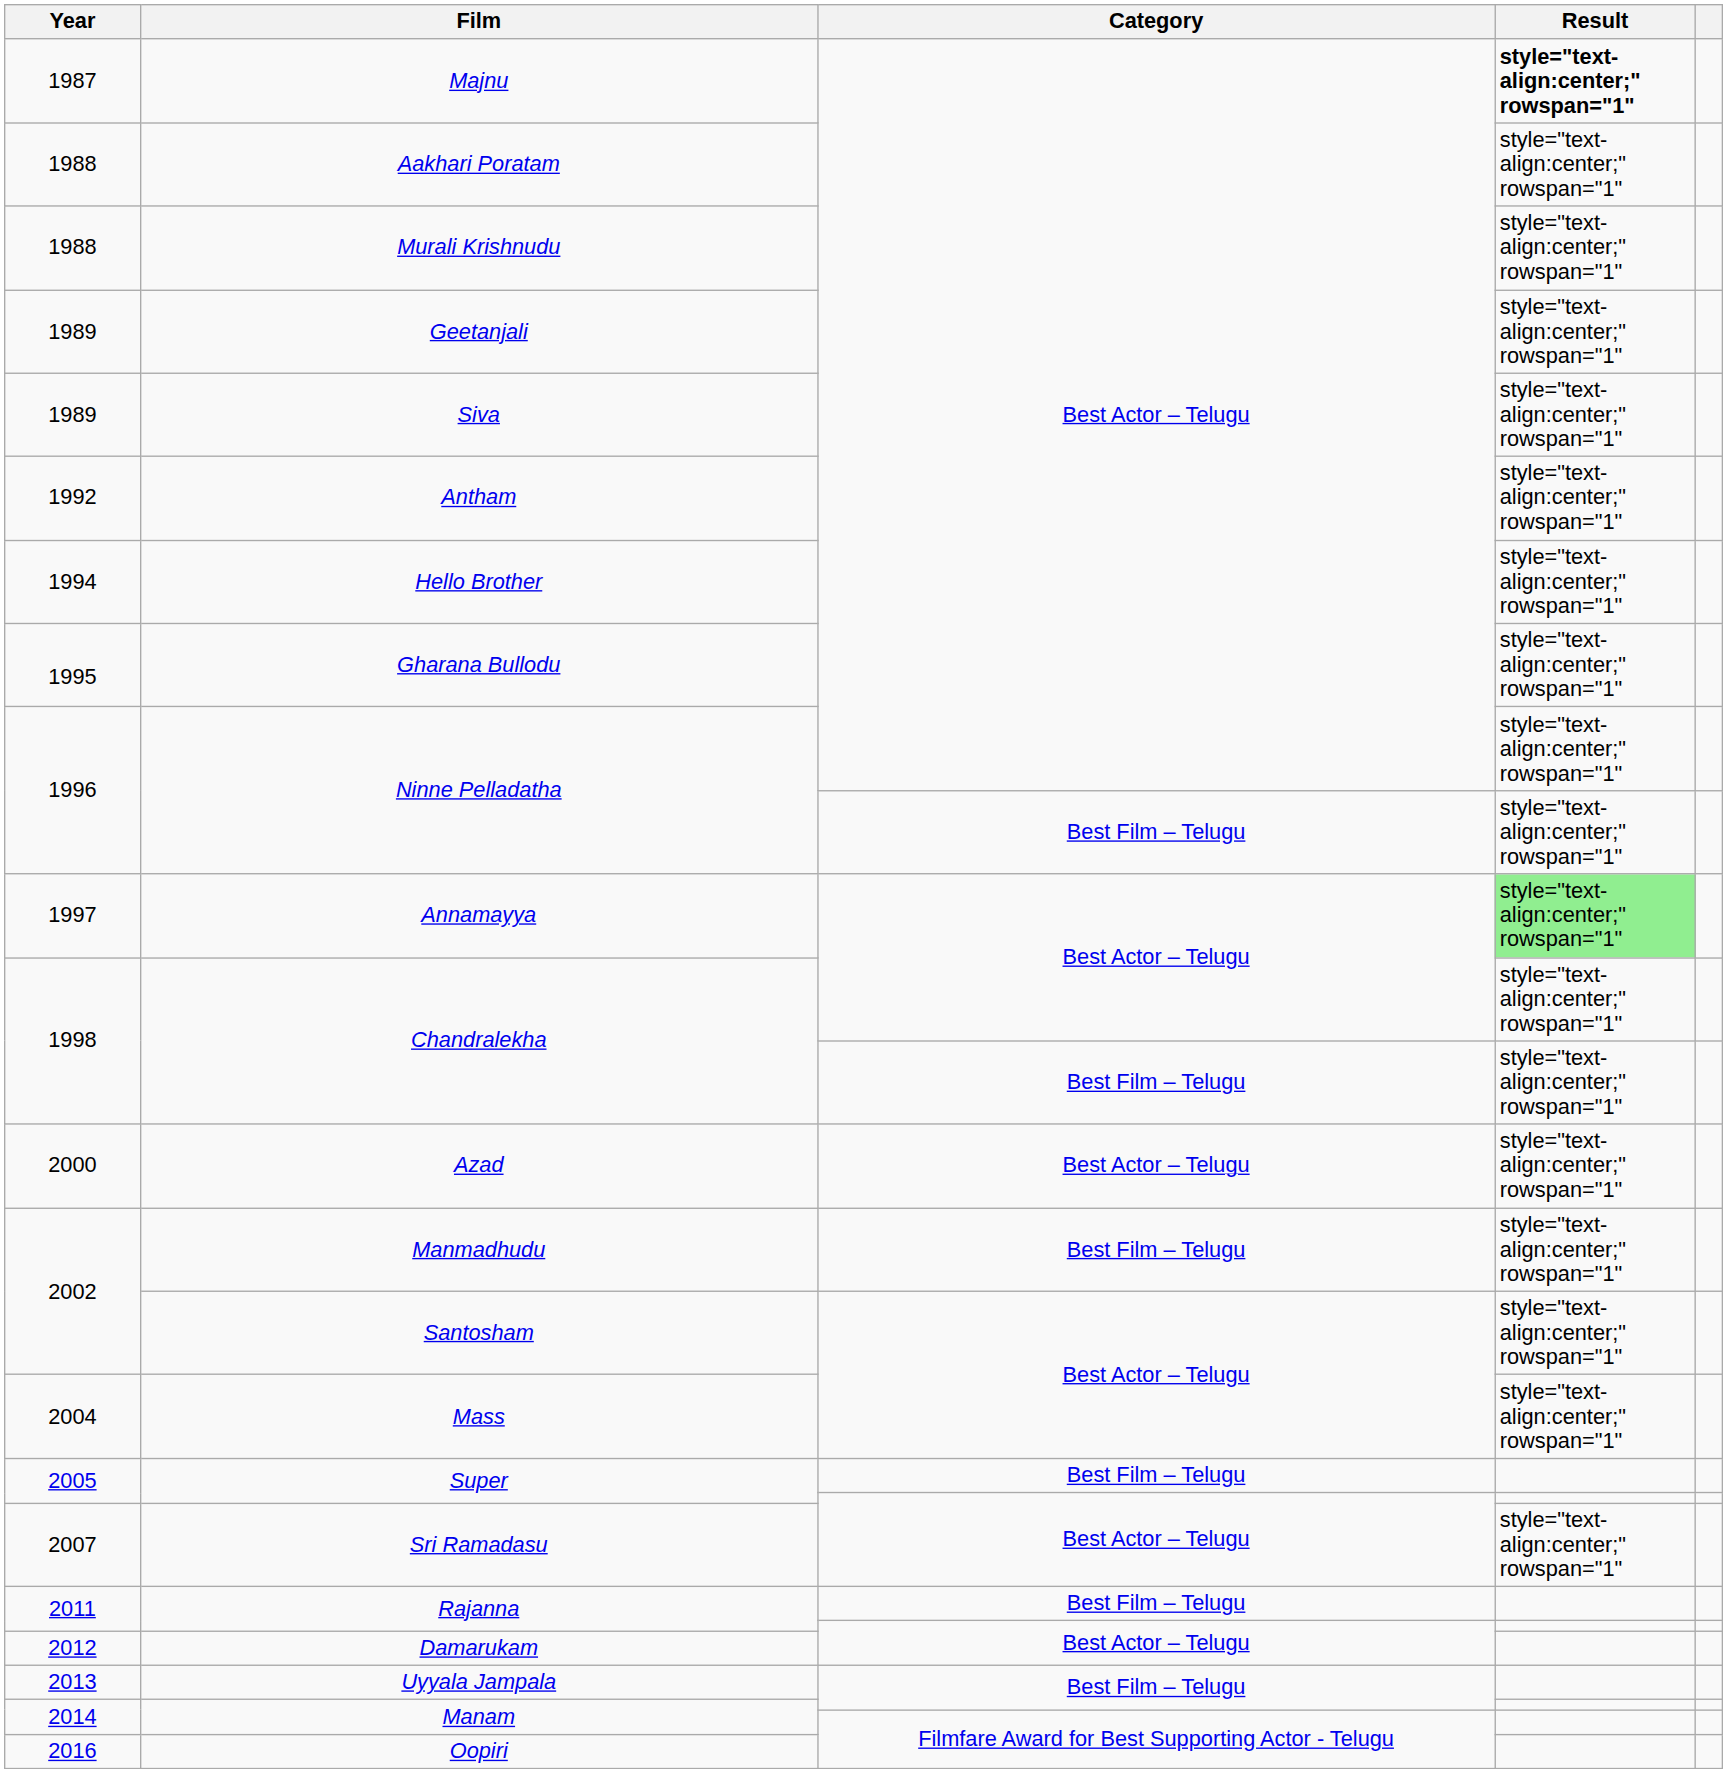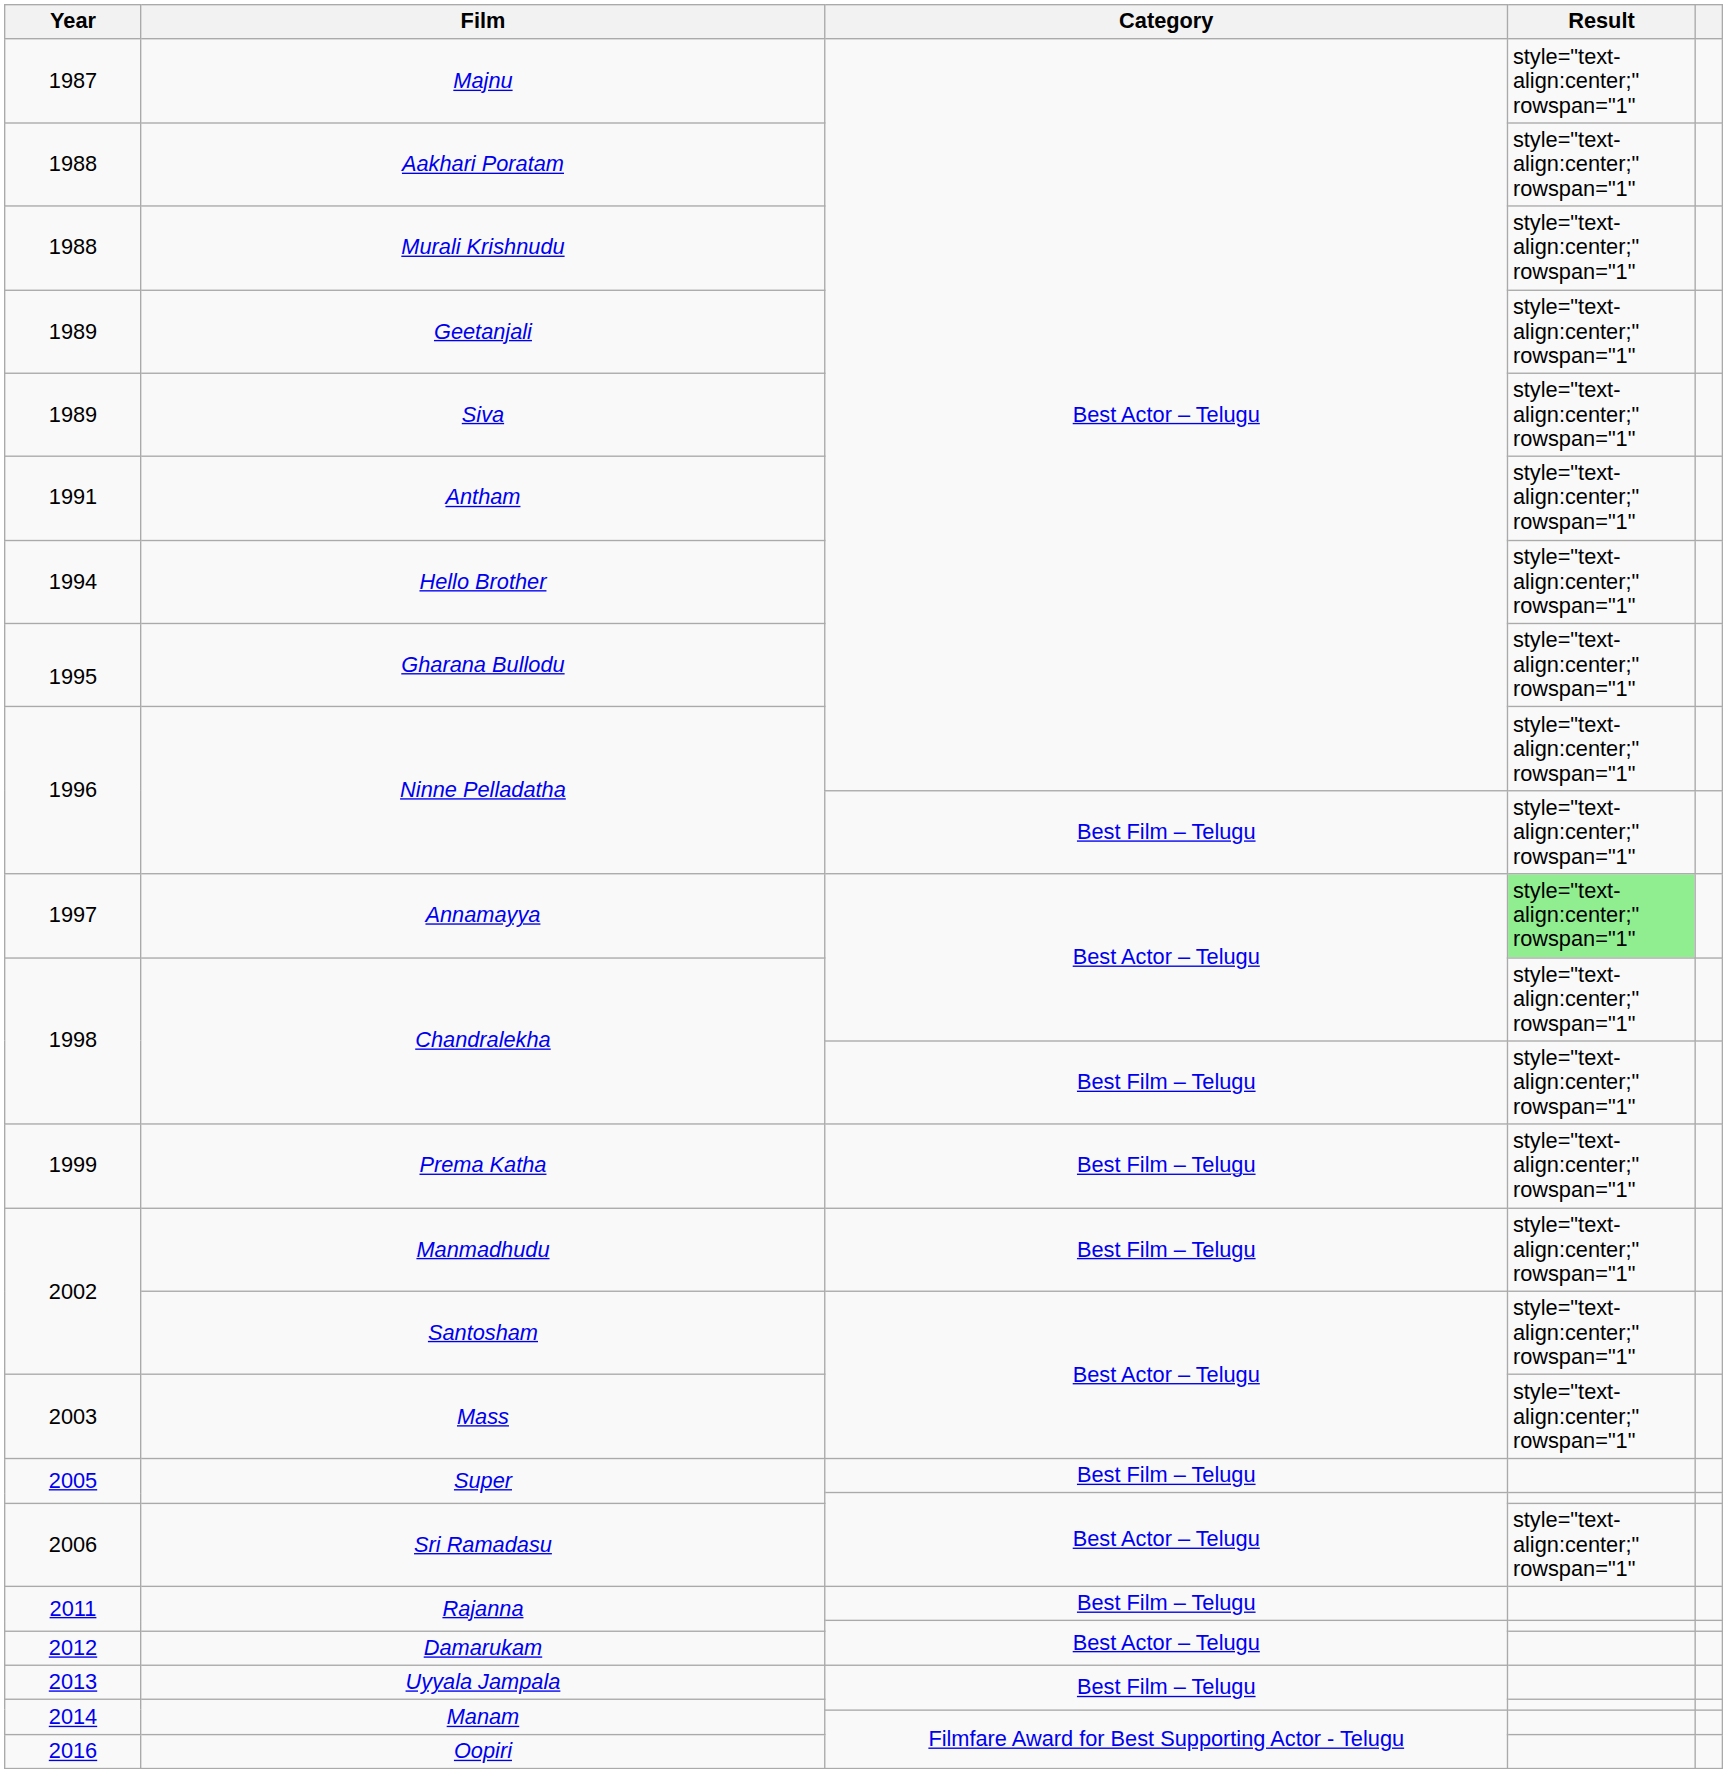Majnu | Result: bold -> normal
Antham | Year: 1992 -> 1991
+ row: 1999 | Prema Katha | Best Film – Telugu | style="text-align:center;" rowspan="1"
- row: 2000 | Azad | Best Actor – Telugu | style="text-align:center;" rowspan="1"
Mass | Year: 2004 -> 2003
Sri Ramadasu | Year: 2007 -> 2006
